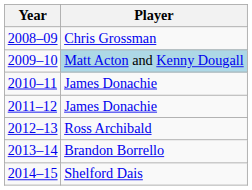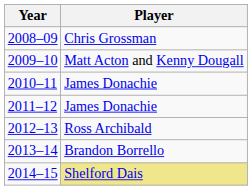2009–10 | Player: lightblue background -> no background
2014–15 | Player: no background -> khaki background
